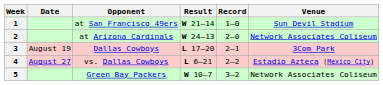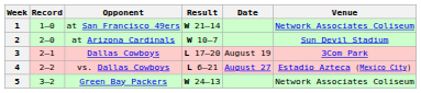columns swapped: Date <-> Record
1 | Venue: Sun Devil Stadium -> Network Associates Coliseum
2 | Result: W 24–13 -> W 10–7
2 | Venue: Network Associates Coliseum -> Sun Devil Stadium
5 | Result: W 10–7 -> W 24–13
